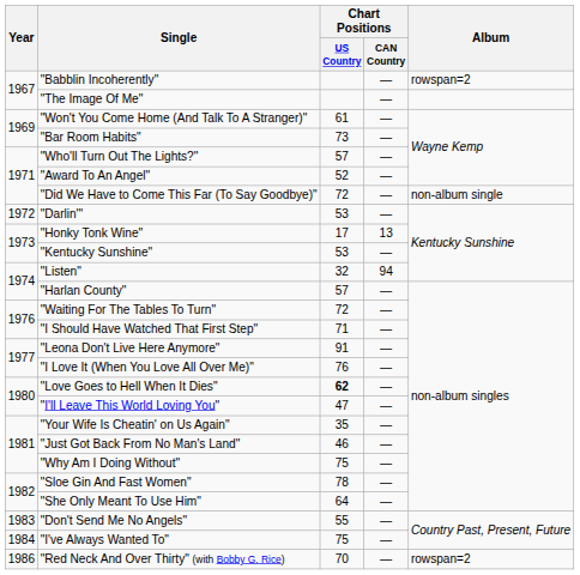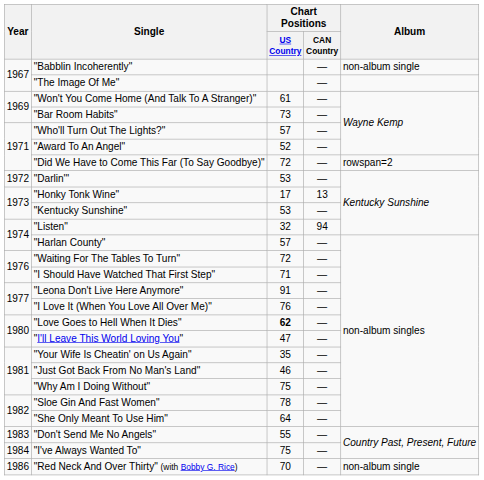"Babblin Incoherently" | Album: rowspan=2 -> non-album single
"Did We Have to Come This Far (To Say Goodbye)" | Album: non-album single -> rowspan=2
"Red Neck And Over Thirty" (with Bobby G. Rice) | Album: rowspan=2 -> non-album single
